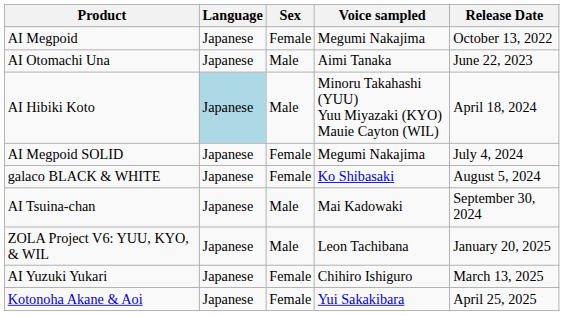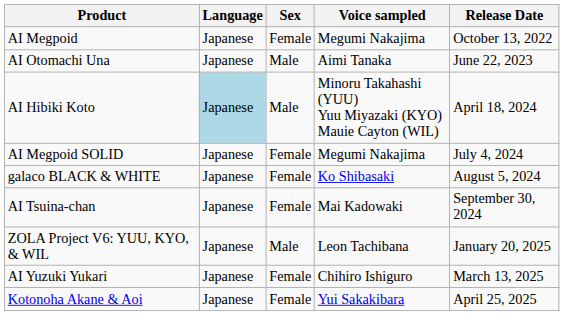AI Tsuina-chan | Sex: Male -> Female
